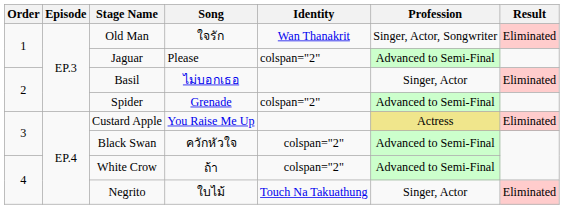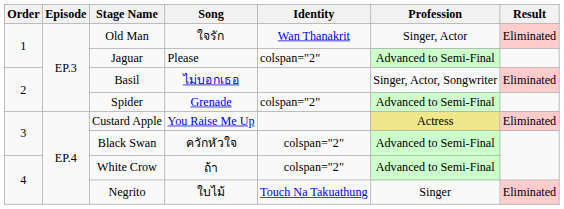Old Man | Profession: Singer, Actor, Songwriter -> Singer, Actor
Basil | Profession: Singer, Actor -> Singer, Actor, Songwriter
Negrito | Profession: Singer, Actor -> Singer
